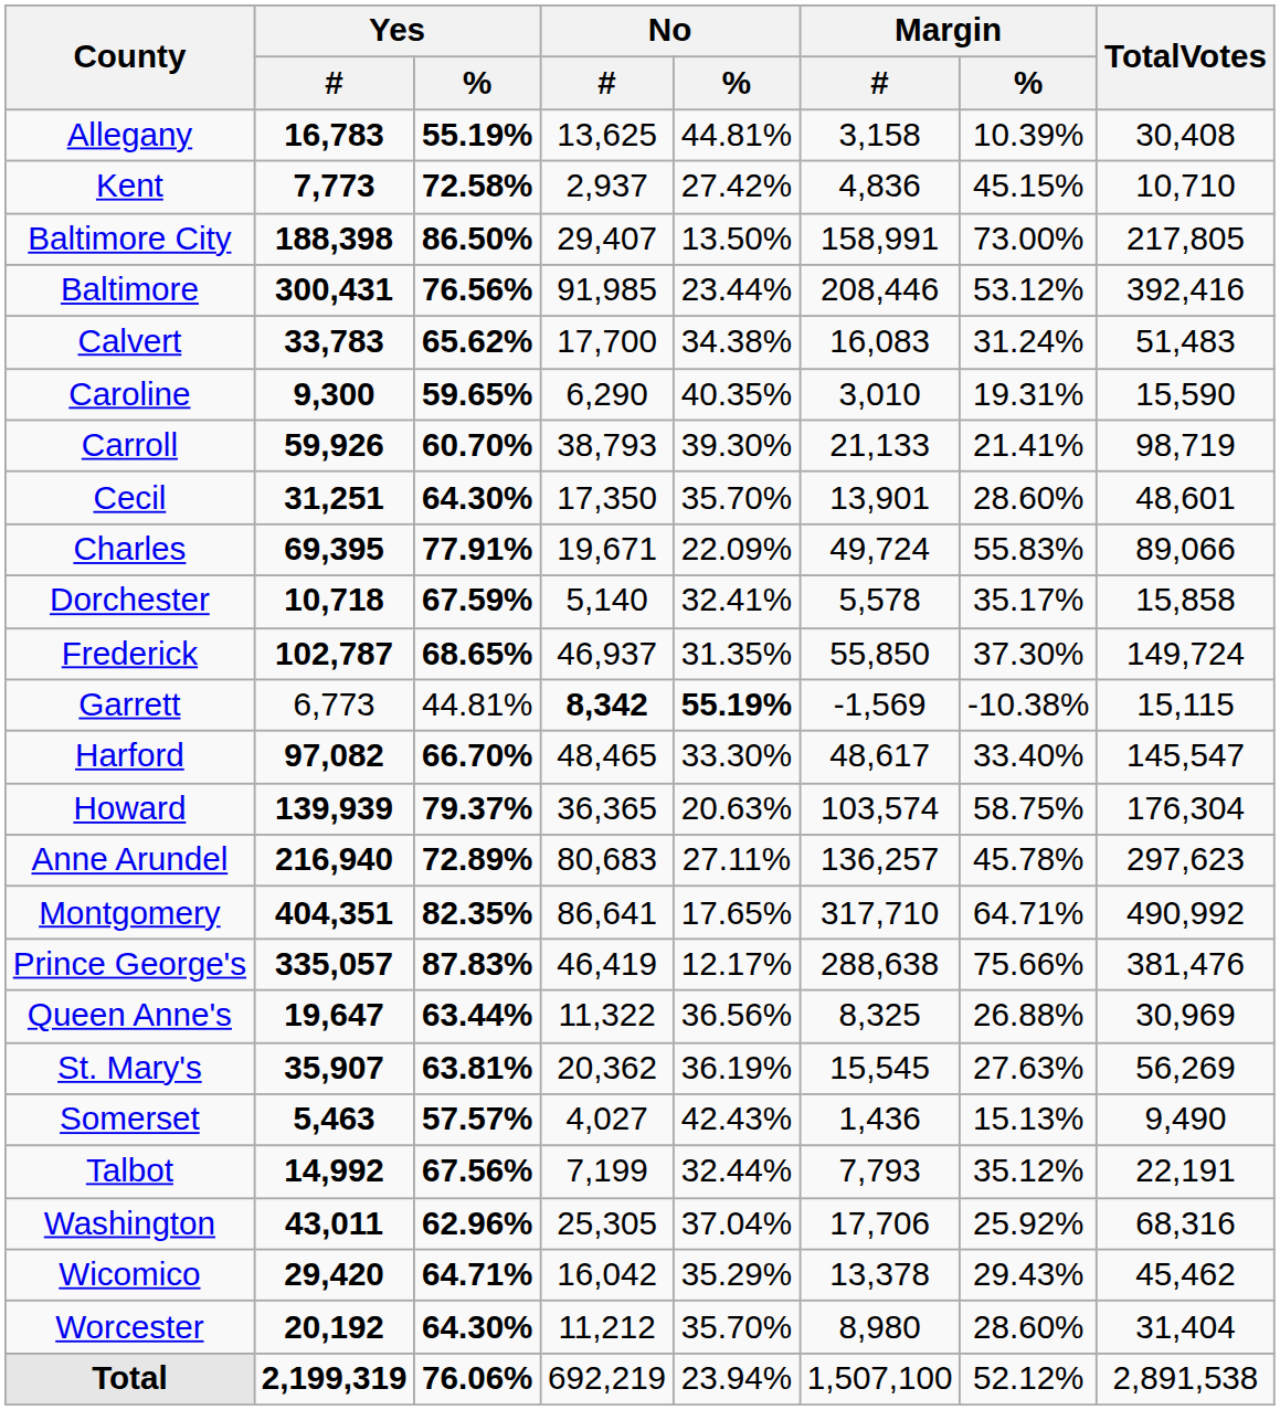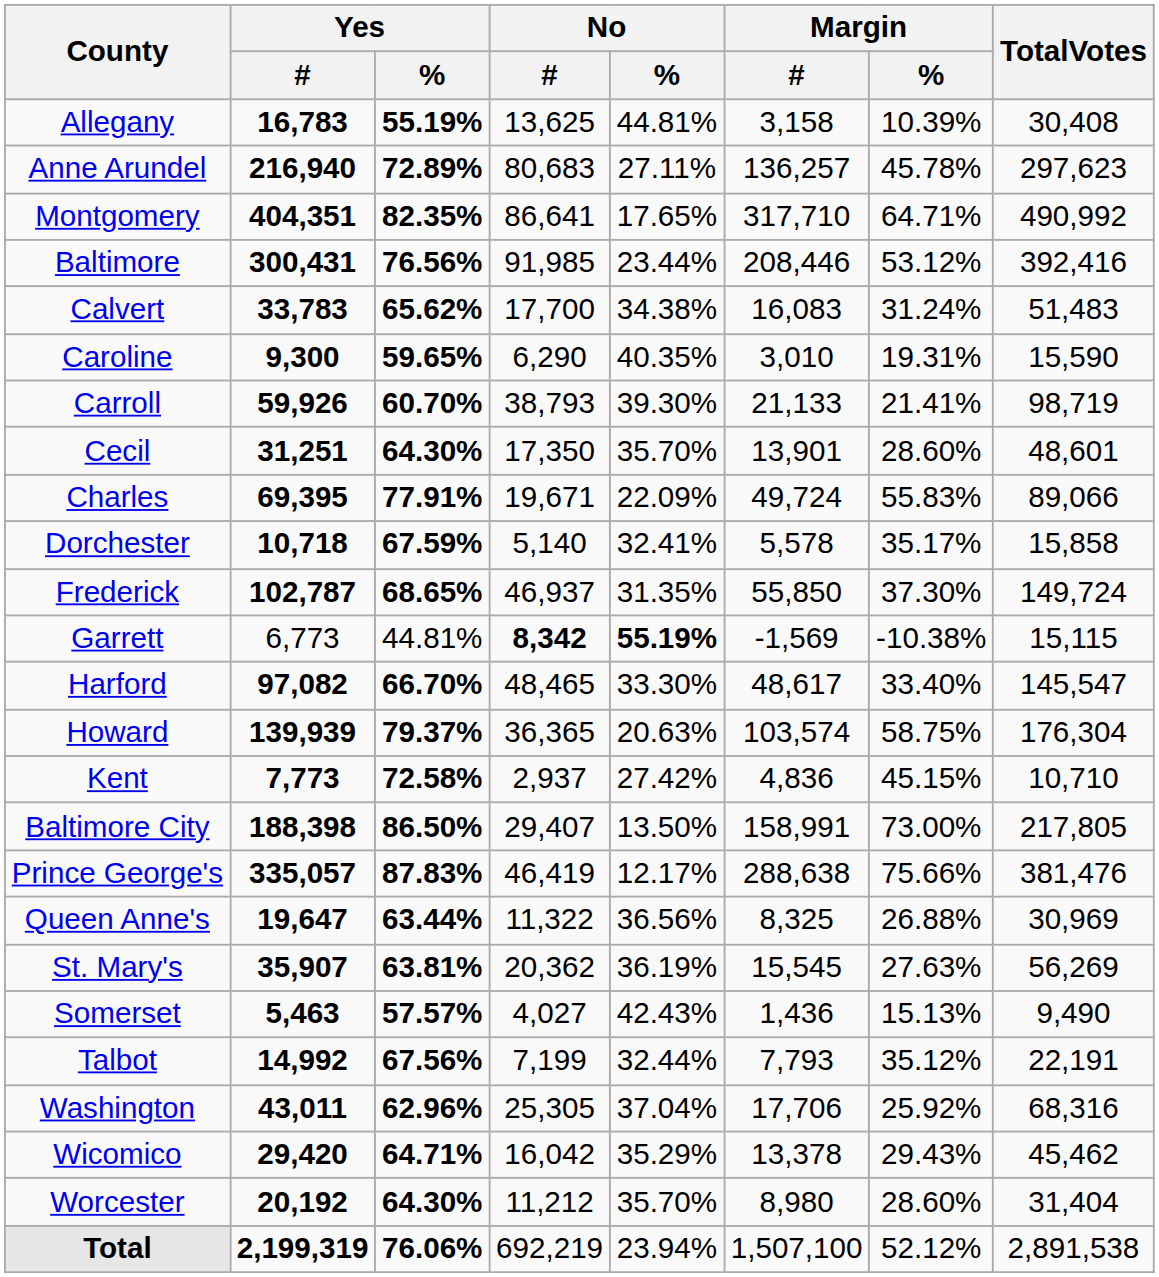rows swapped: Anne Arundel <-> Kent
rows swapped: Baltimore City <-> Montgomery
